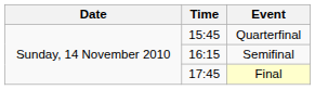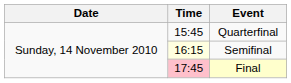Semifinal | Time: no background -> lightyellow background
Final | Time: no background -> pink background
